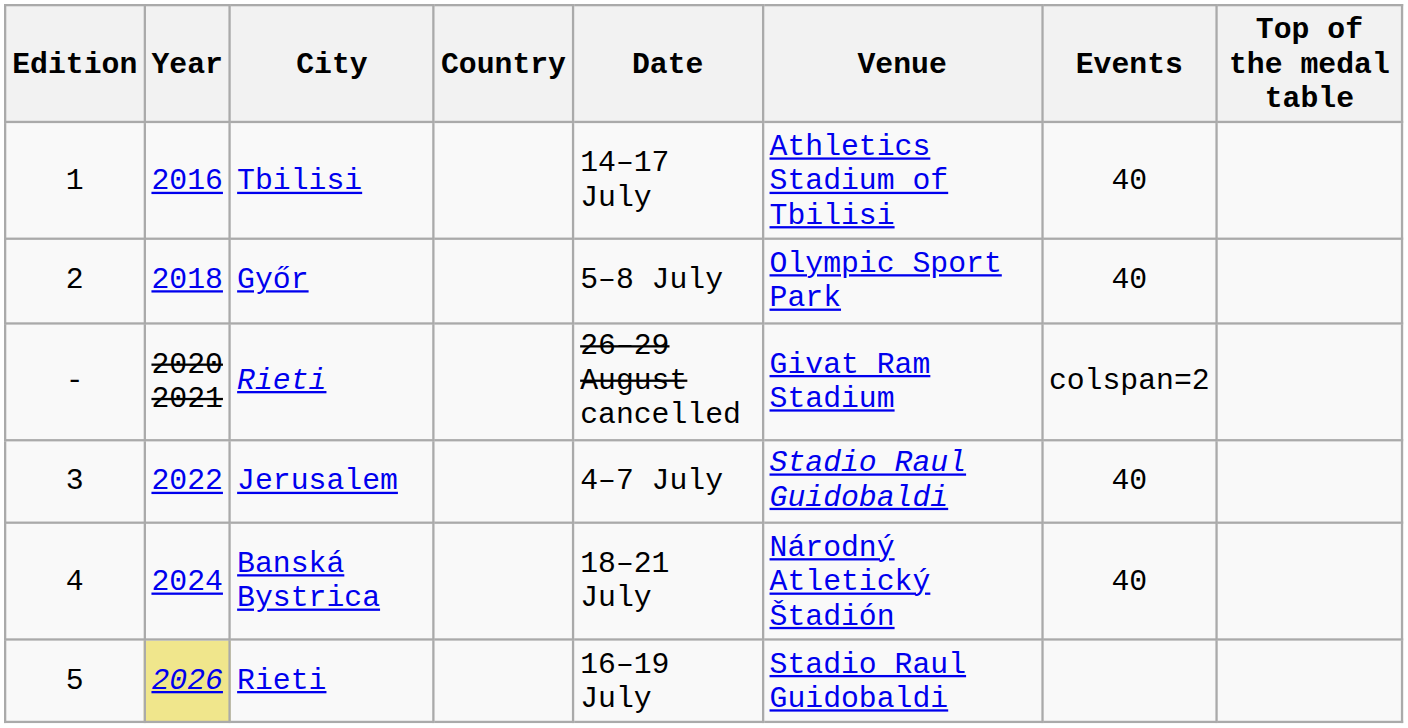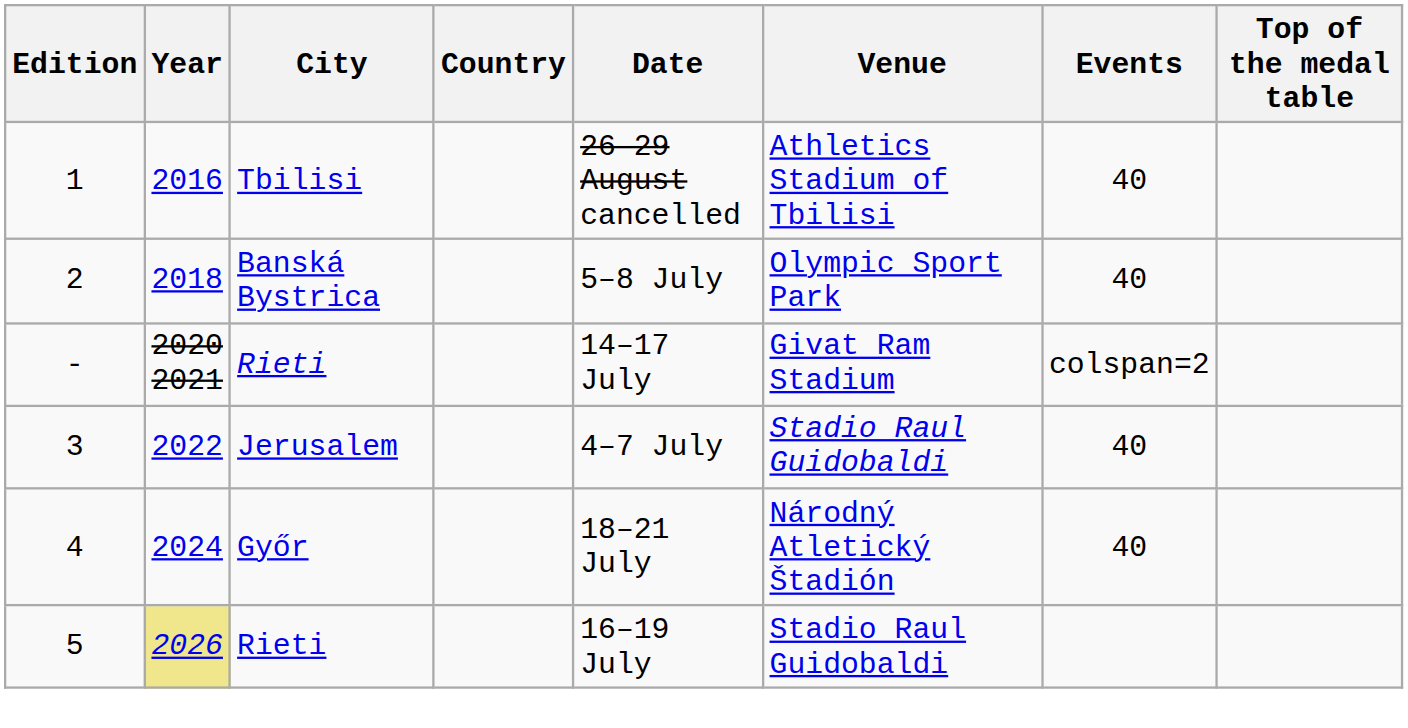1 | Date: 14–17 July -> 26–29 August cancelled
2 | City: Győr -> Banská Bystrica
- | Date: 26–29 August cancelled -> 14–17 July
4 | City: Banská Bystrica -> Győr
